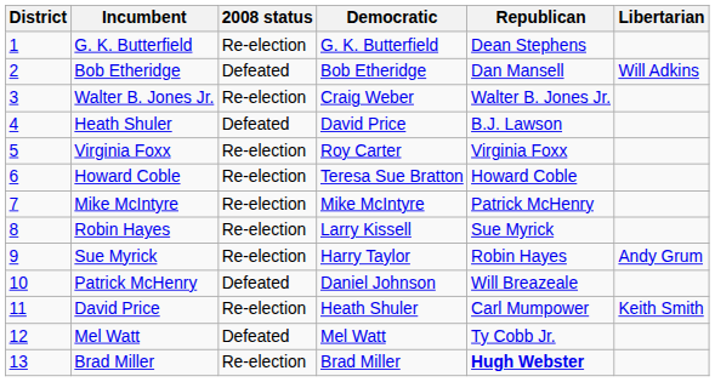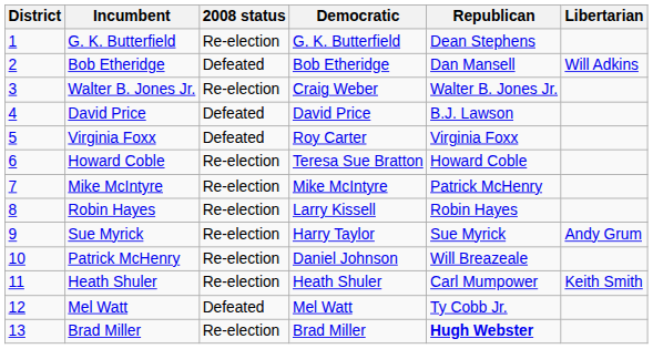row 5 | Incumbent: Heath Shuler -> David Price
row 6 | 2008 status: Re-election -> Defeated
row 9 | Republican: Sue Myrick -> Robin Hayes
row 10 | Republican: Robin Hayes -> Sue Myrick
row 11 | 2008 status: Defeated -> Re-election
row 12 | Incumbent: David Price -> Heath Shuler
